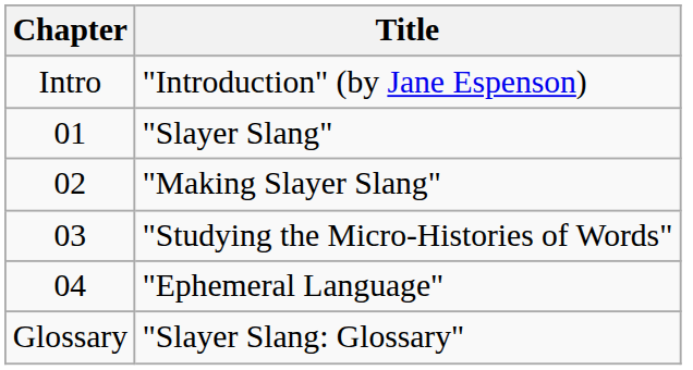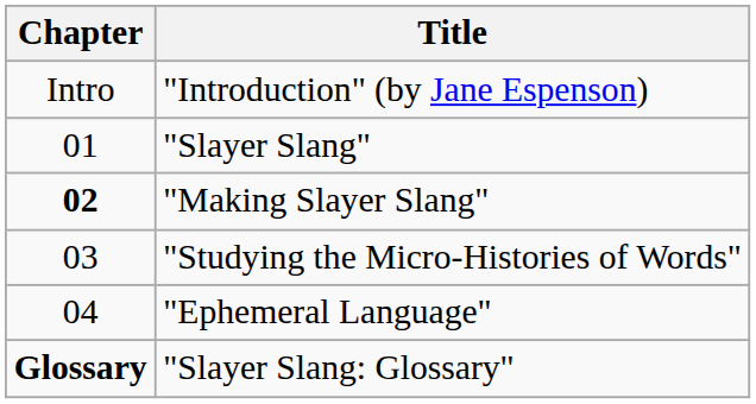"Making Slayer Slang" | Chapter: normal -> bold
"Slayer Slang: Glossary" | Chapter: normal -> bold
